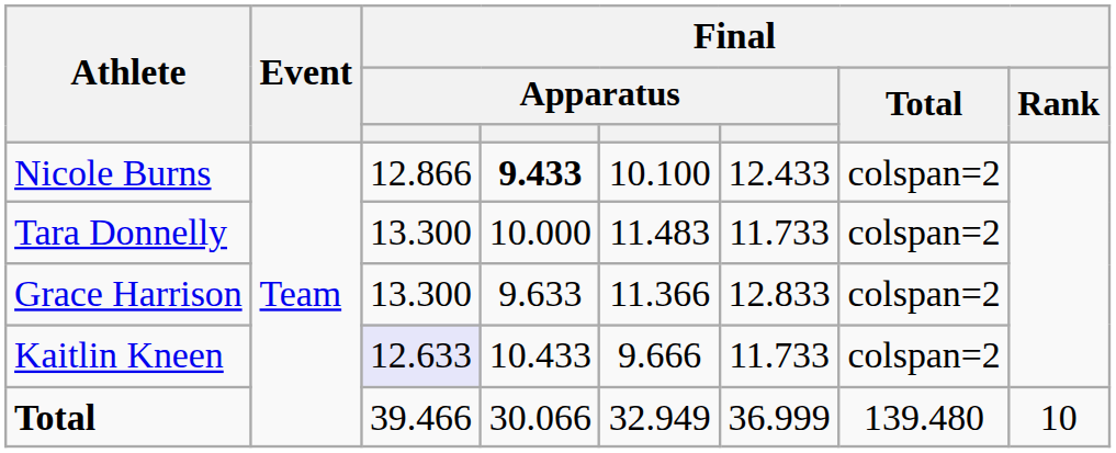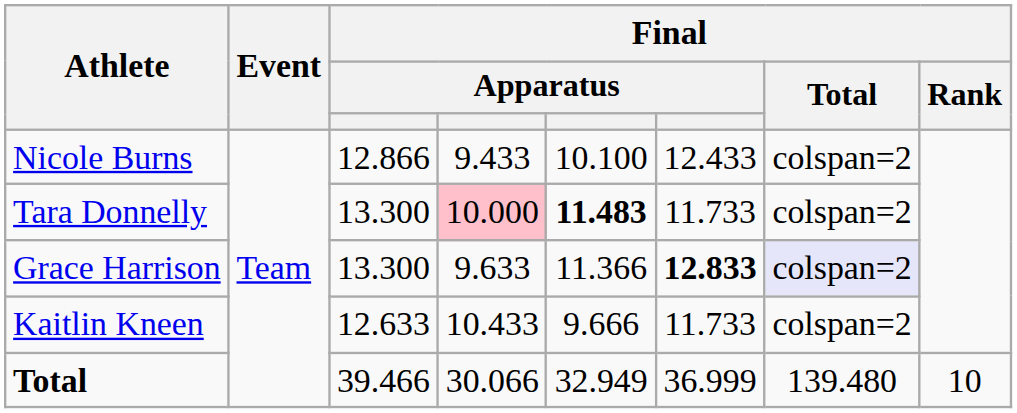Nicole Burns | column 4: bold -> normal
Tara Donnelly | column 4: no background -> pink background
Tara Donnelly | column 5: normal -> bold
Grace Harrison | column 6: normal -> bold
Grace Harrison | Final / Total: no background -> lavender background
Kaitlin Kneen | column 3: lavender background -> no background
